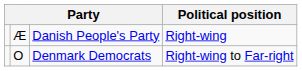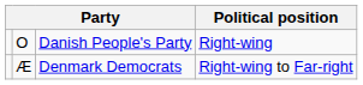Danish People's Party | column 2: Æ -> O
Denmark Democrats | column 2: O -> Æ
